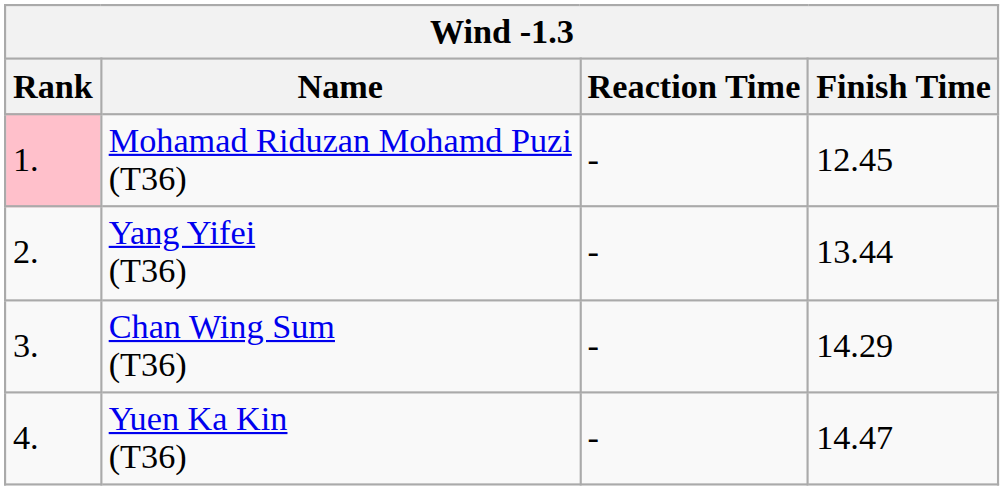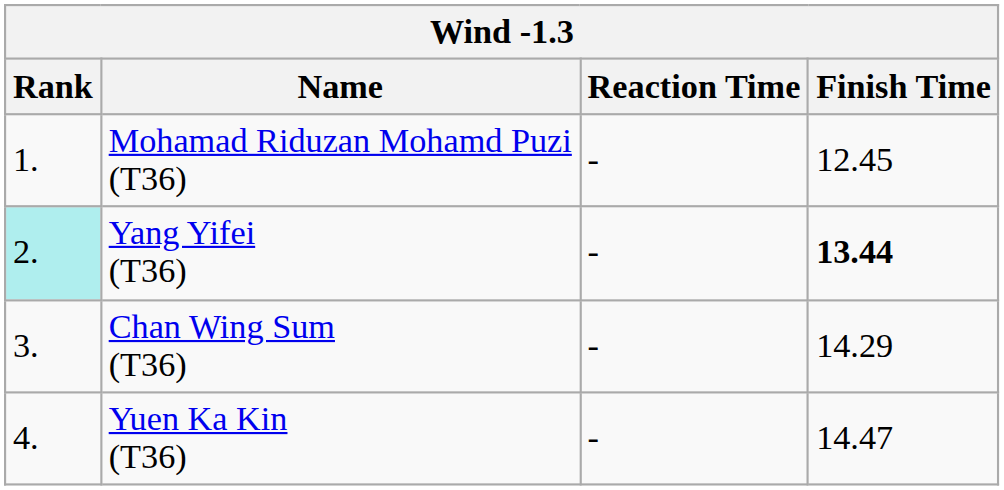Mohamad Riduzan Mohamd Puzi (T36) | Rank: pink background -> no background
Yang Yifei (T36) | Rank: no background -> paleturquoise background
Yang Yifei (T36) | Finish Time: normal -> bold
